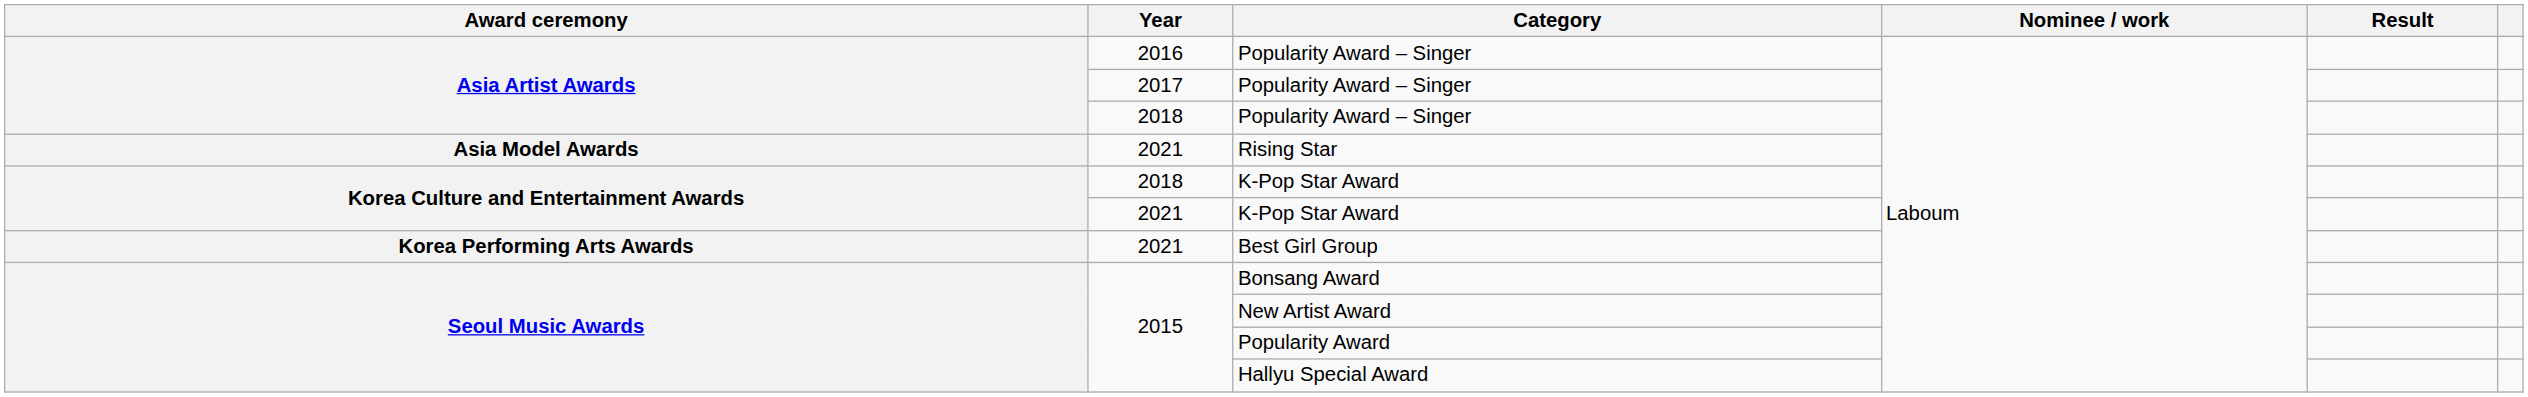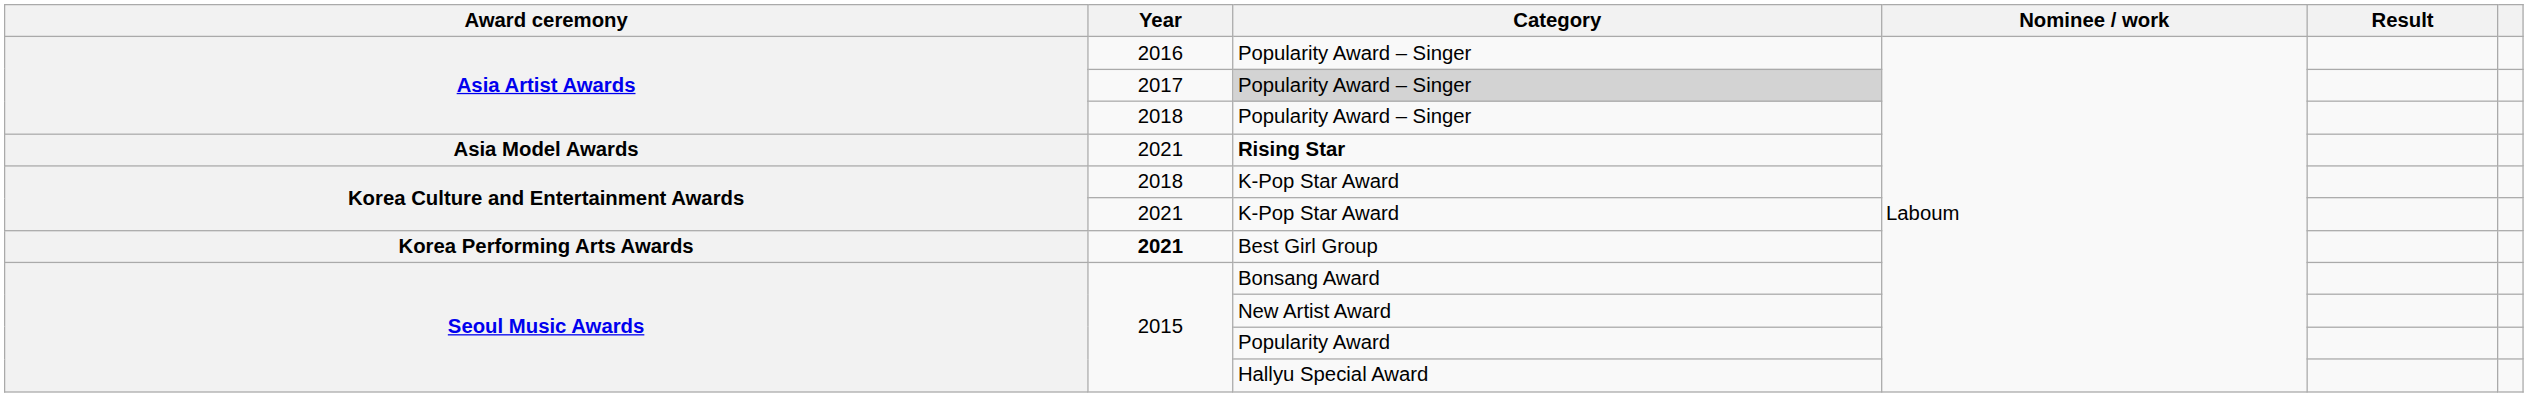2017 / Popularity Award – Singer | Category: no background -> lightgrey background
Rising Star | Category: normal -> bold
Best Girl Group | Year: normal -> bold
